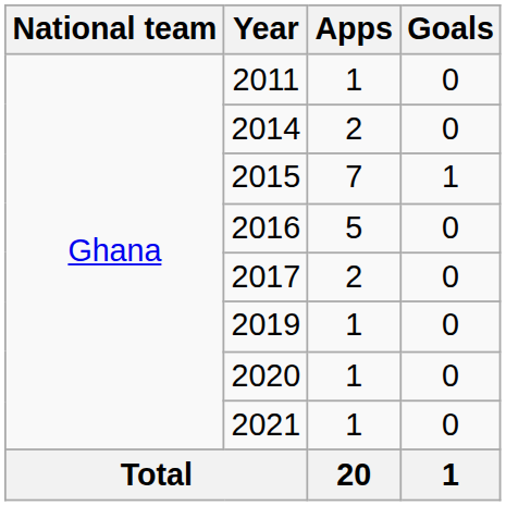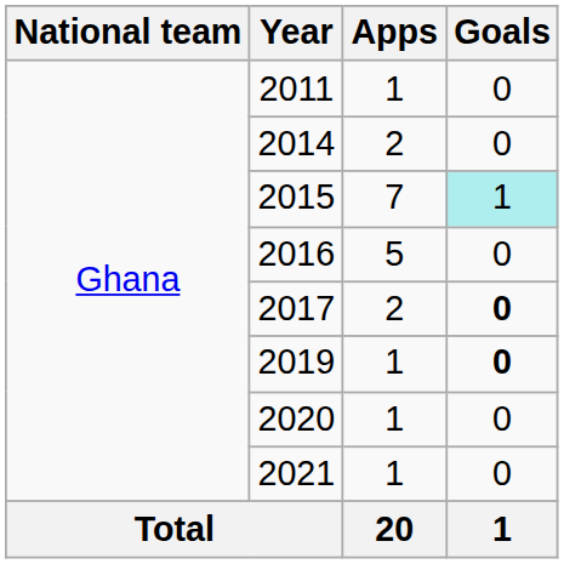2015 | Goals: no background -> paleturquoise background
2017 | Goals: normal -> bold
2019 | Goals: normal -> bold
